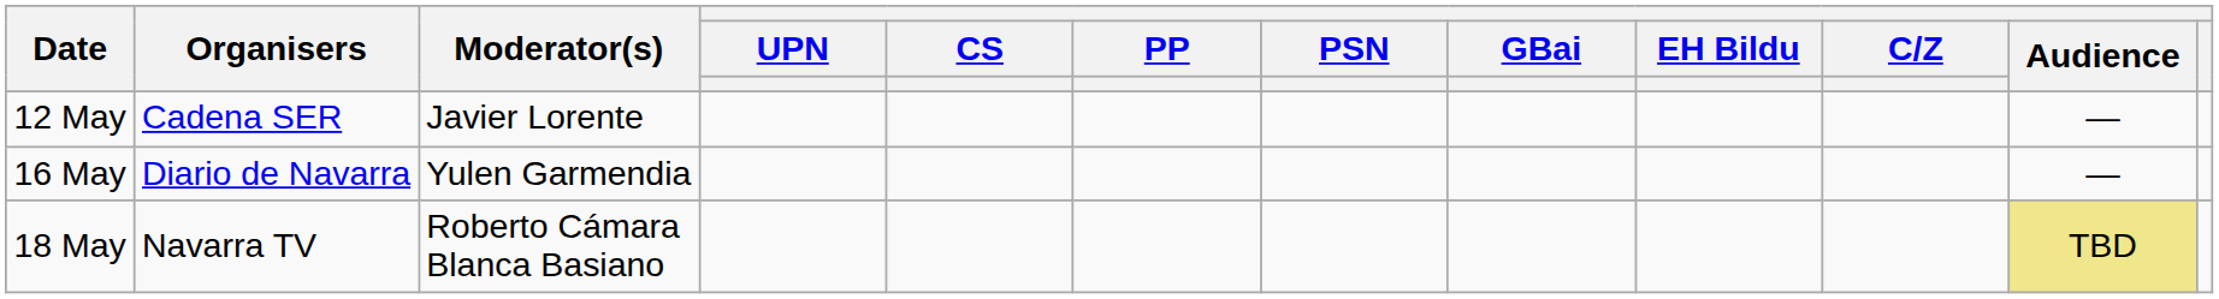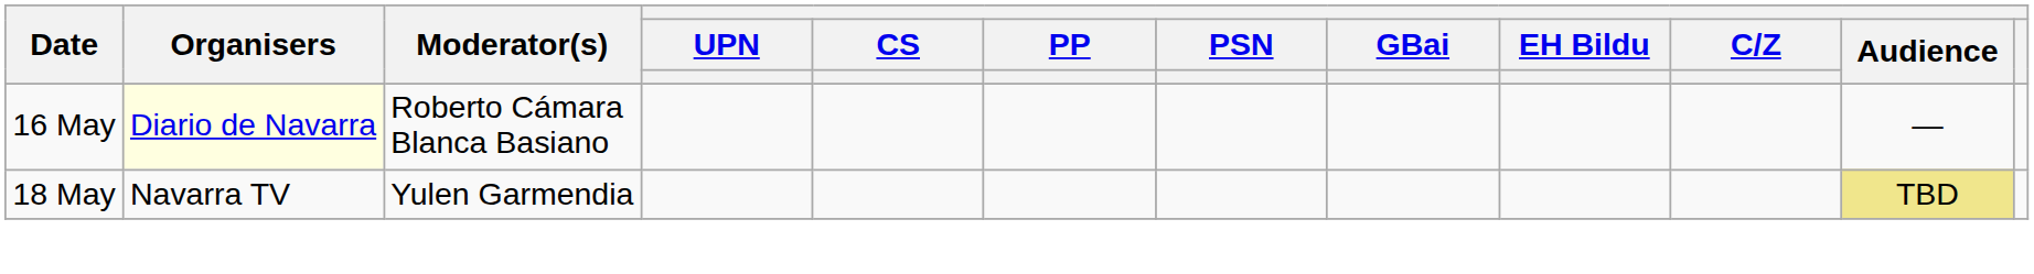- row: 12 May | Cadena SER | Javier Lorente | —
16 May | Organisers: no background -> lightyellow background
16 May | Moderator(s): Yulen Garmendia -> Roberto Cámara Blanca Basiano
18 May | Moderator(s): Roberto Cámara Blanca Basiano -> Yulen Garmendia
